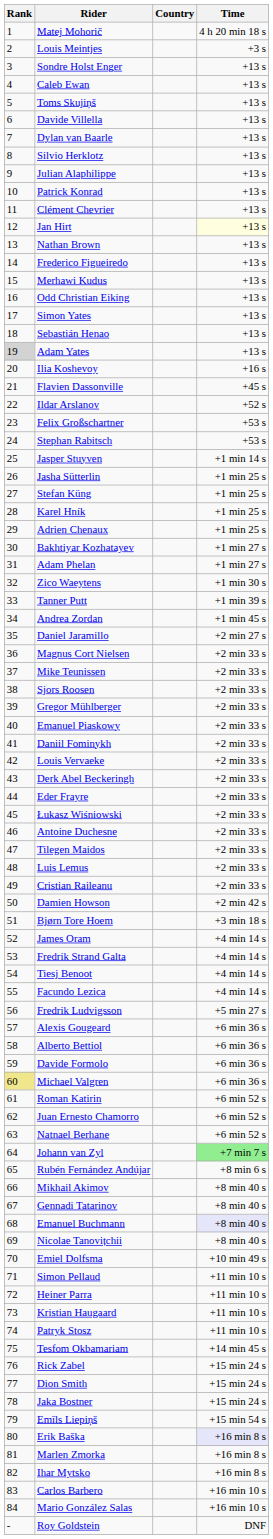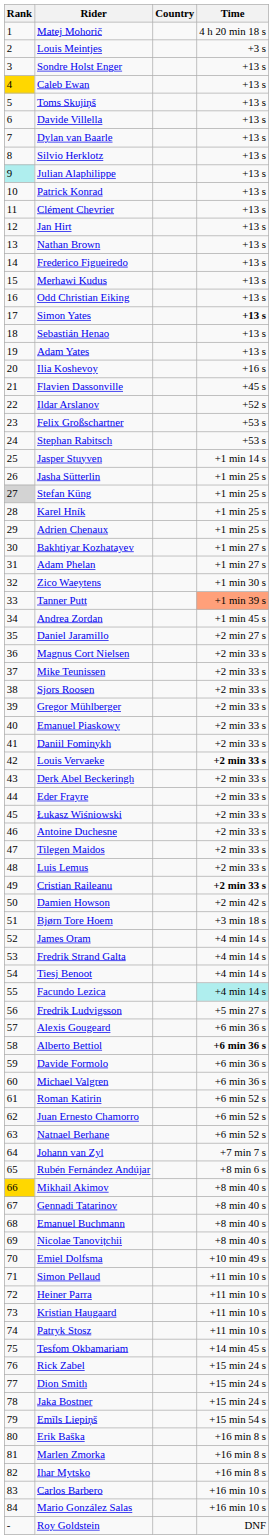Caleb Ewan | Rank: no background -> gold background
Julian Alaphilippe | Rank: no background -> paleturquoise background
Jan Hirt | Time: lightyellow background -> no background
Simon Yates | Time: normal -> bold
Adam Yates | Rank: lightgrey background -> no background
Stefan Küng | Rank: no background -> lightgrey background
Tanner Putt | Time: no background -> lightsalmon background
Louis Vervaeke | Time: normal -> bold
Cristian Raileanu | Time: normal -> bold
Facundo Lezica | Time: no background -> paleturquoise background
Alberto Bettiol | Time: normal -> bold
Michael Valgren | Rank: khaki background -> no background
Johann van Zyl | Time: lightgreen background -> no background
Mikhail Akimov | Rank: no background -> gold background
Emanuel Buchmann | Time: lavender background -> no background
Erik Baška | Time: lavender background -> no background
